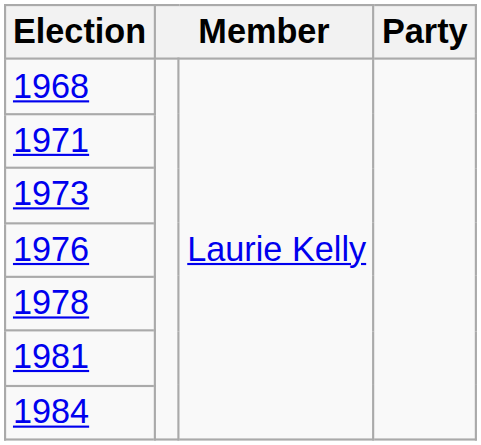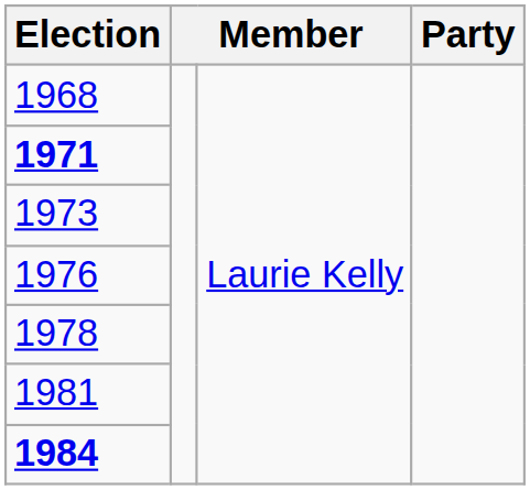1971 | Election: normal -> bold
1984 | Election: normal -> bold
